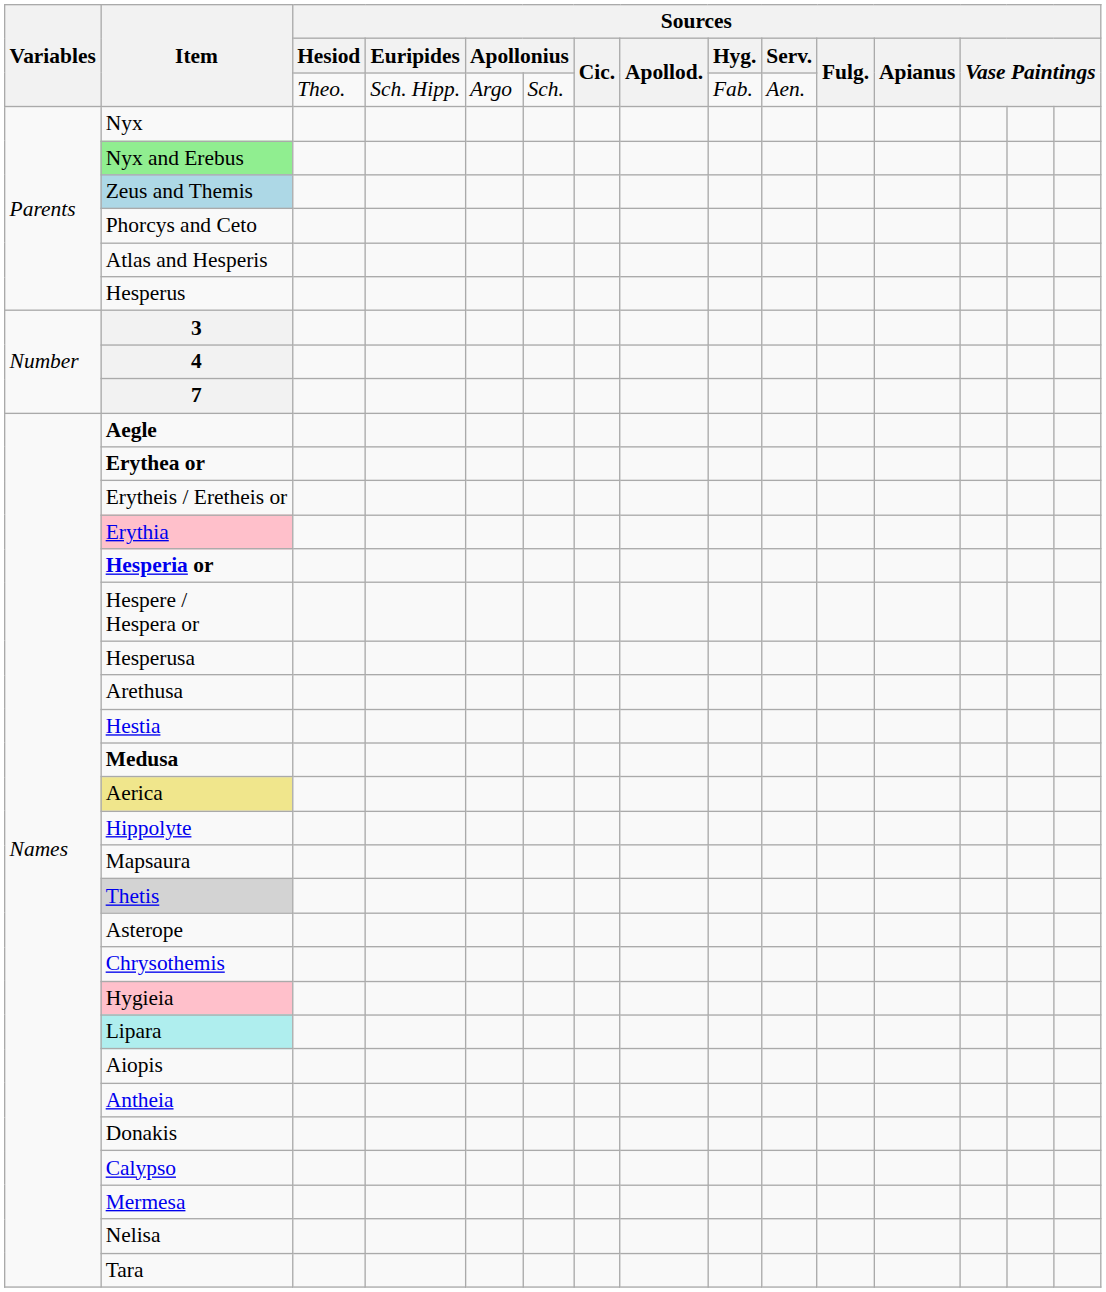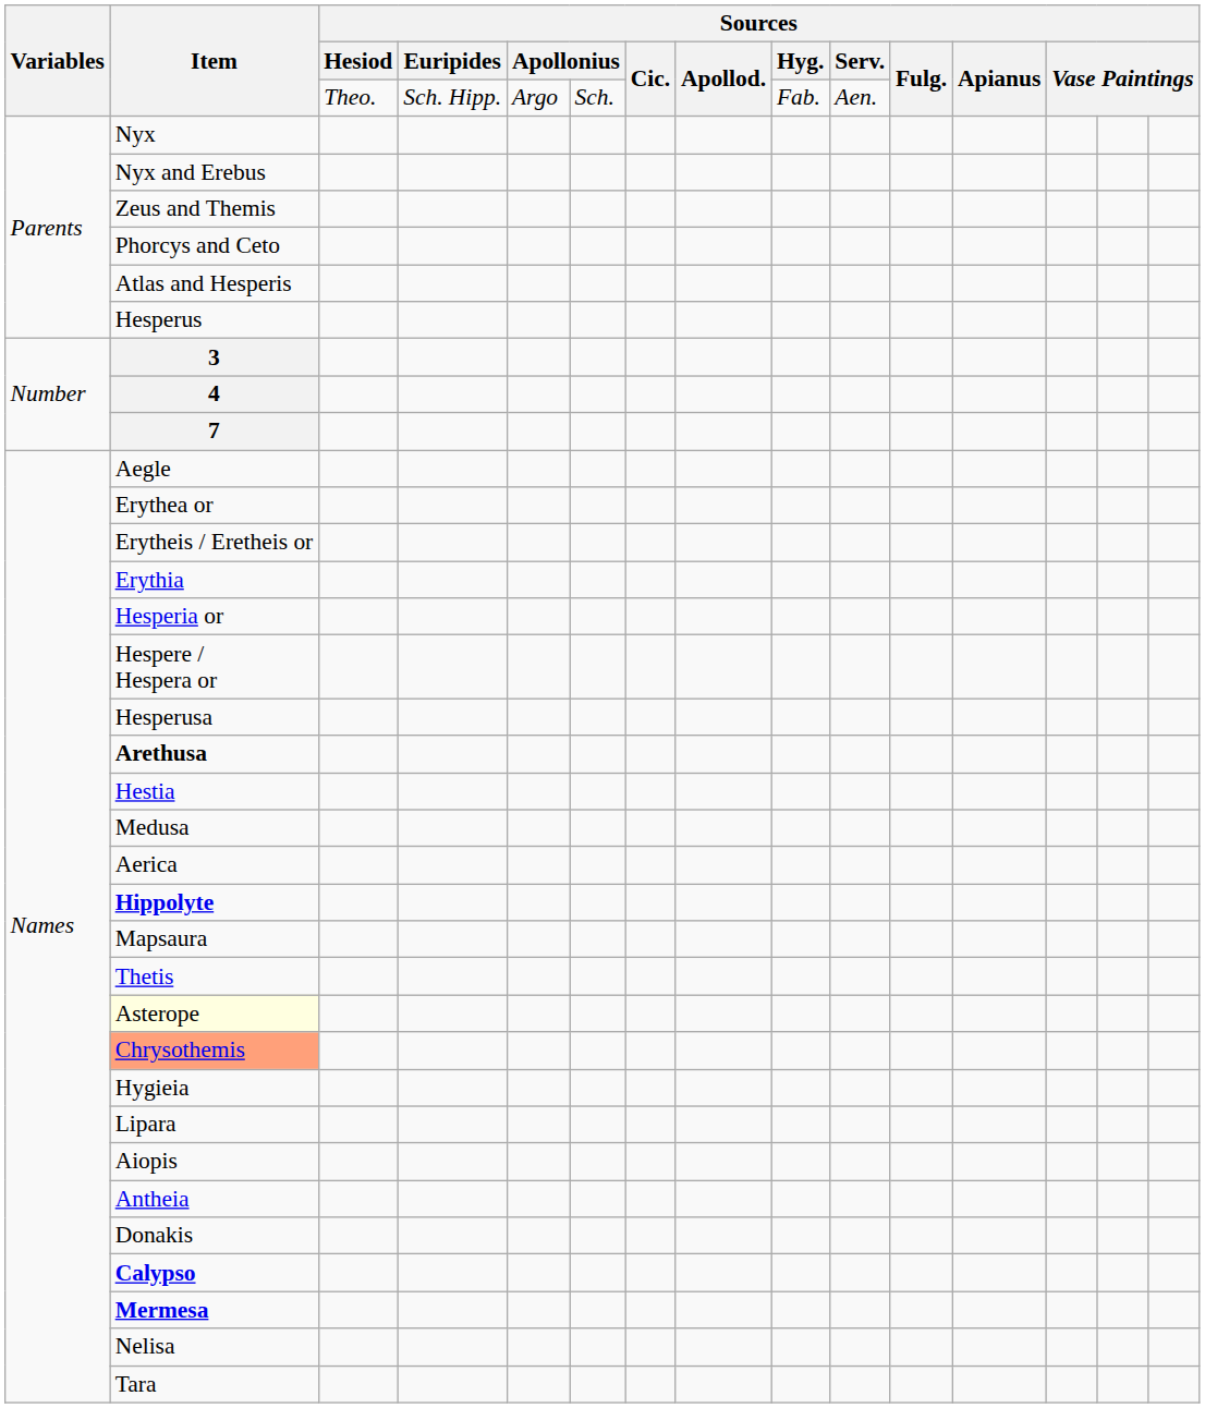Nyx and Erebus | Item: lightgreen background -> no background
Zeus and Themis | Item: lightblue background -> no background
Aegle | Item: bold -> normal
Erythea or | Item: bold -> normal
Erythia | Item: pink background -> no background
Hesperia or | Item: bold -> normal
Arethusa | Item: normal -> bold
Medusa | Item: bold -> normal
Aerica | Item: khaki background -> no background
Hippolyte | Item: normal -> bold
Thetis | Item: lightgrey background -> no background
Asterope | Item: no background -> lightyellow background
Chrysothemis | Item: no background -> lightsalmon background
Hygieia | Item: pink background -> no background
Lipara | Item: paleturquoise background -> no background
Calypso | Item: normal -> bold
Mermesa | Item: normal -> bold
